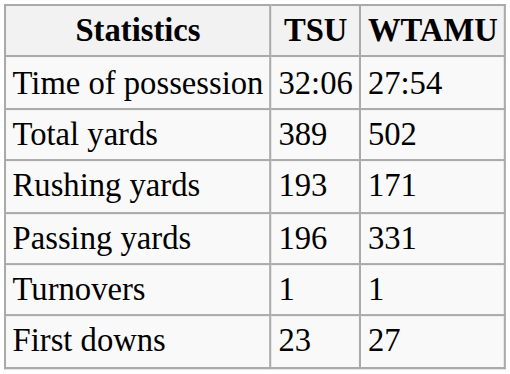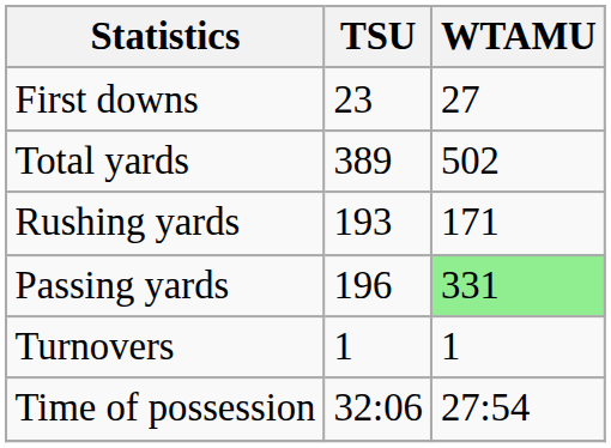rows swapped: First downs <-> Time of possession
Passing yards | WTAMU: no background -> lightgreen background
